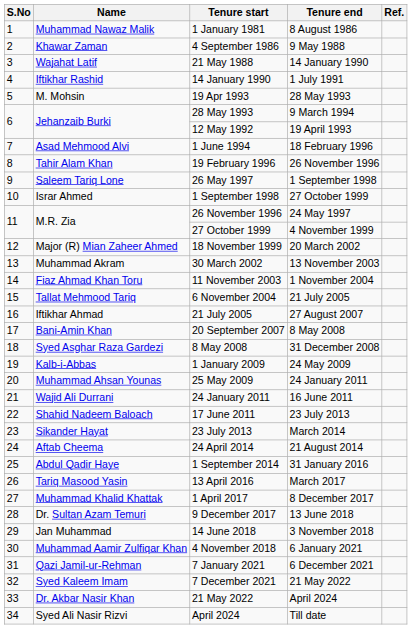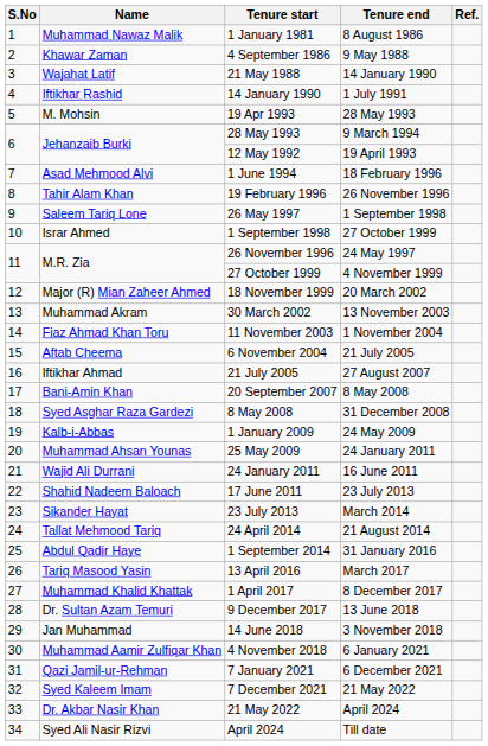6 November 2004 | Name: Tallat Mehmood Tariq -> Aftab Cheema
24 April 2014 | Name: Aftab Cheema -> Tallat Mehmood Tariq
